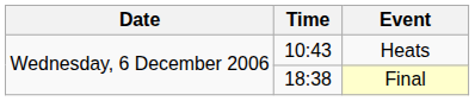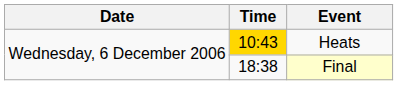Heats | Time: no background -> gold background
